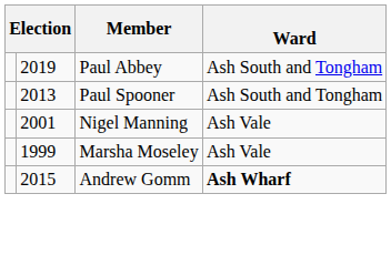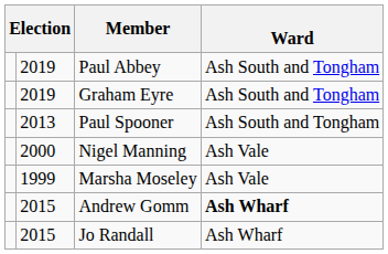+ row: 2019 | Graham Eyre | Ash South and Tongham
Nigel Manning | column 2: 2001 -> 2000
+ row: 2015 | Jo Randall | Ash Wharf
